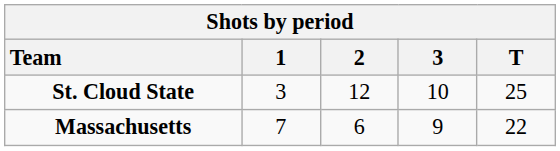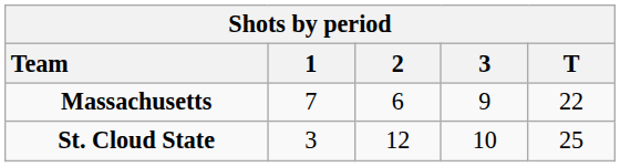rows swapped: St. Cloud State <-> Massachusetts
